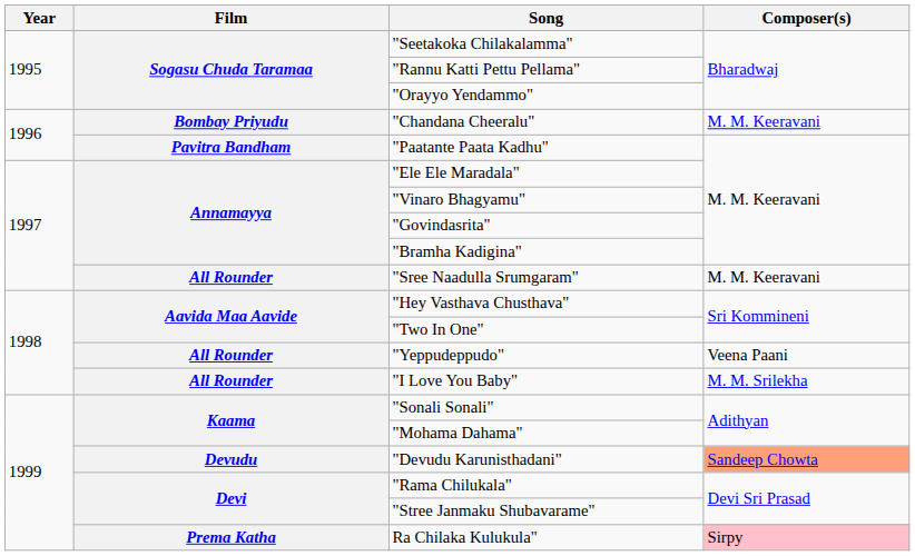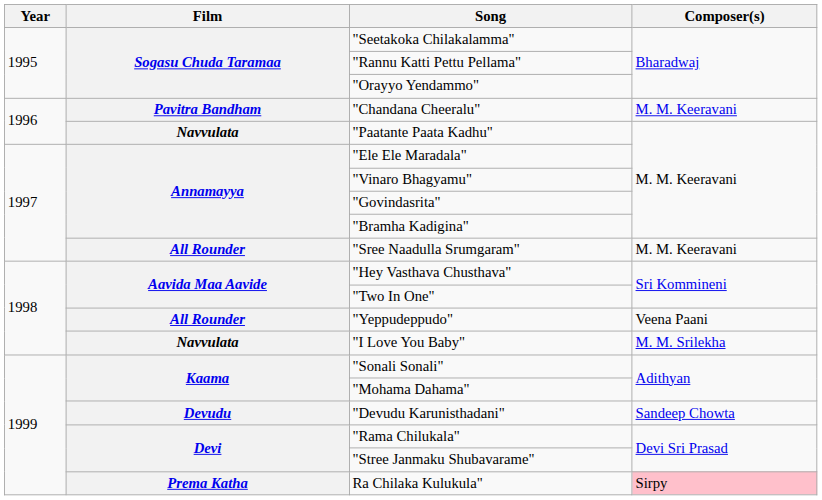"Chandana Cheeralu" | Film: Bombay Priyudu -> Pavitra Bandham
"Paatante Paata Kadhu" | Film: Pavitra Bandham -> Navvulata
"I Love You Baby" | Film: All Rounder -> Navvulata
"Devudu Karunisthadani" | Composer(s): lightsalmon background -> no background
